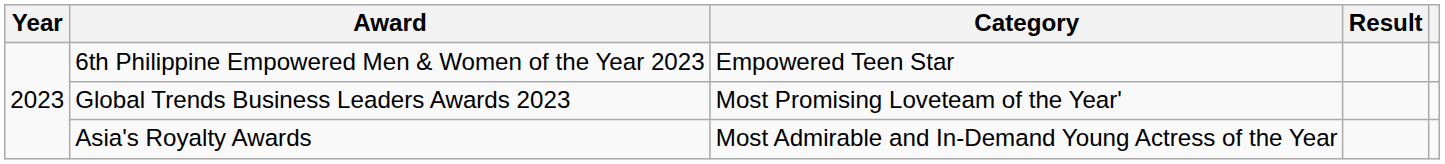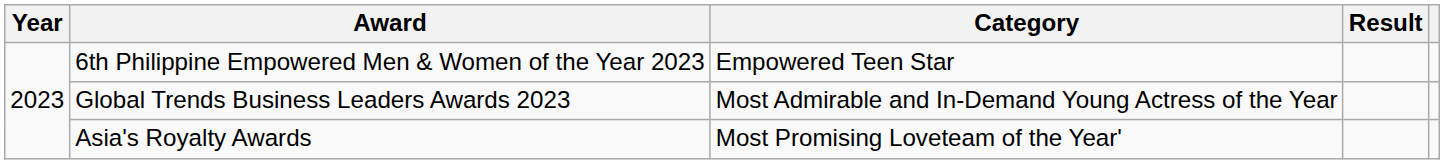Global Trends Business Leaders Awards 2023 | Category: Most Promising Loveteam of the Year' -> Most Admirable and In-Demand Young Actress of the Year
Asia's Royalty Awards | Category: Most Admirable and In-Demand Young Actress of the Year -> Most Promising Loveteam of the Year'
